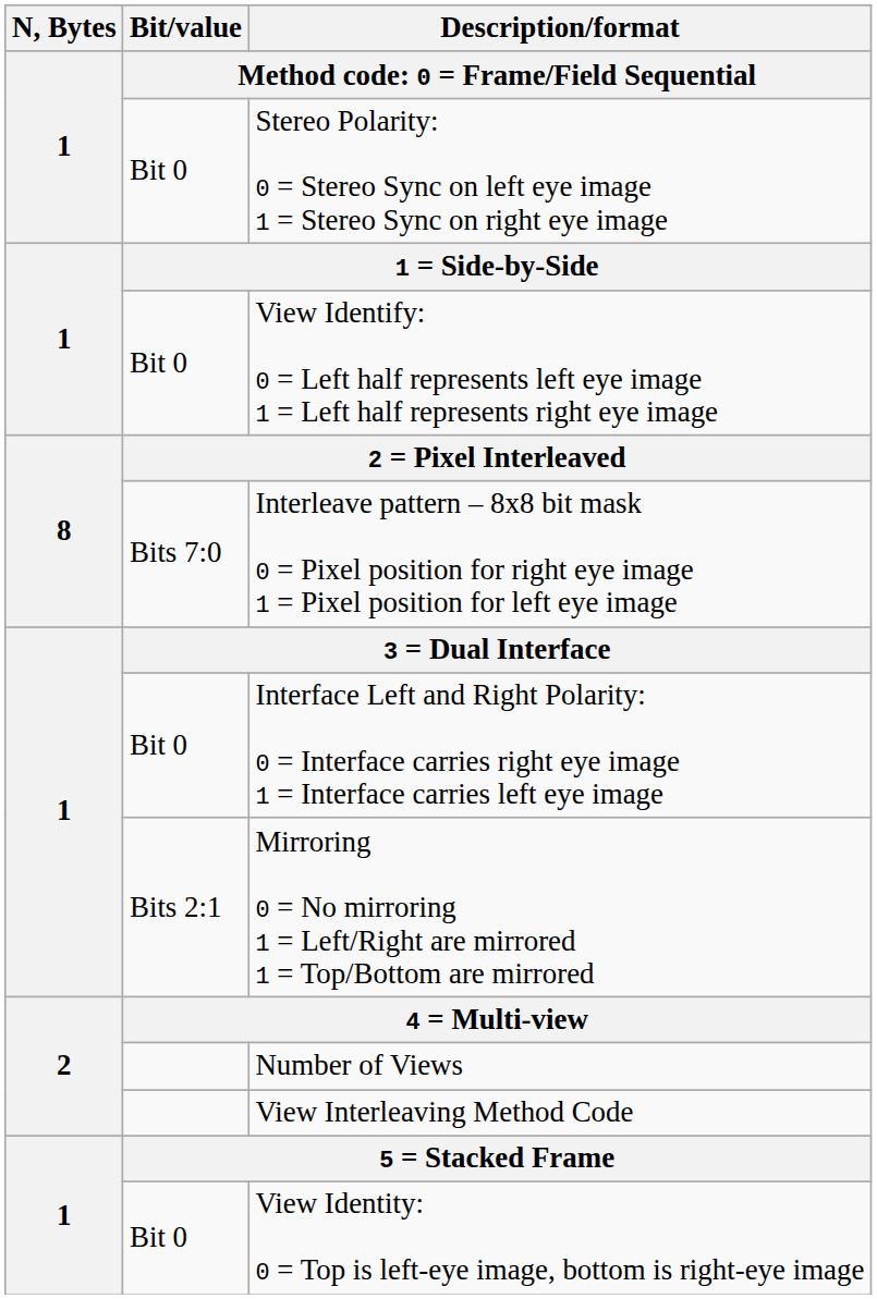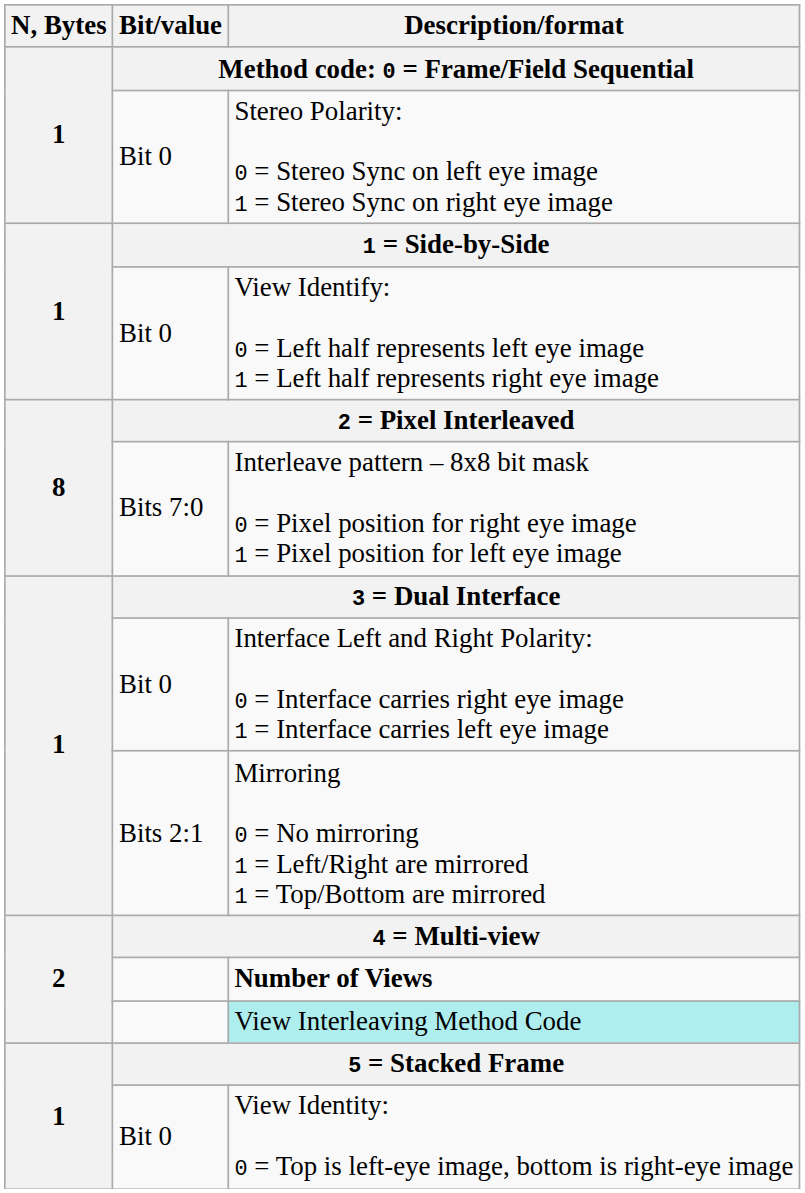Number of Views | column 3: normal -> bold
View Interleaving Method Code | column 3: no background -> paleturquoise background
